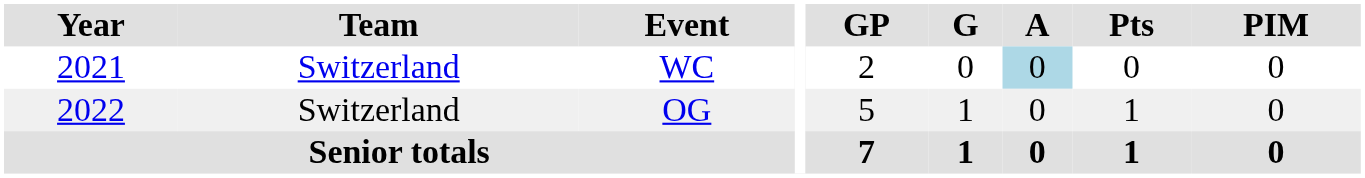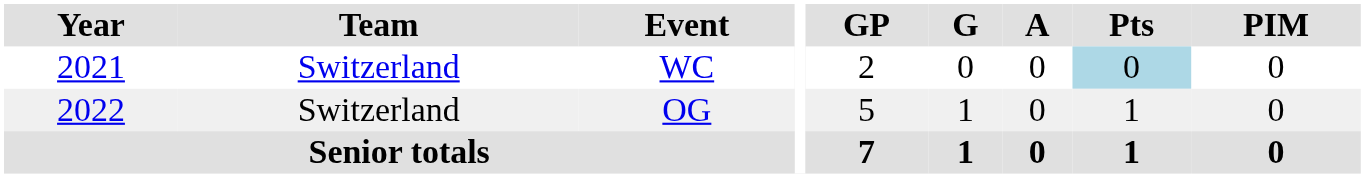WC | A: lightblue background -> no background
WC | Pts: no background -> lightblue background
